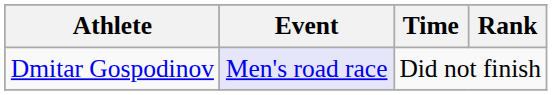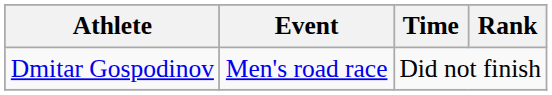Dmitar Gospodinov | Event: lavender background -> no background
